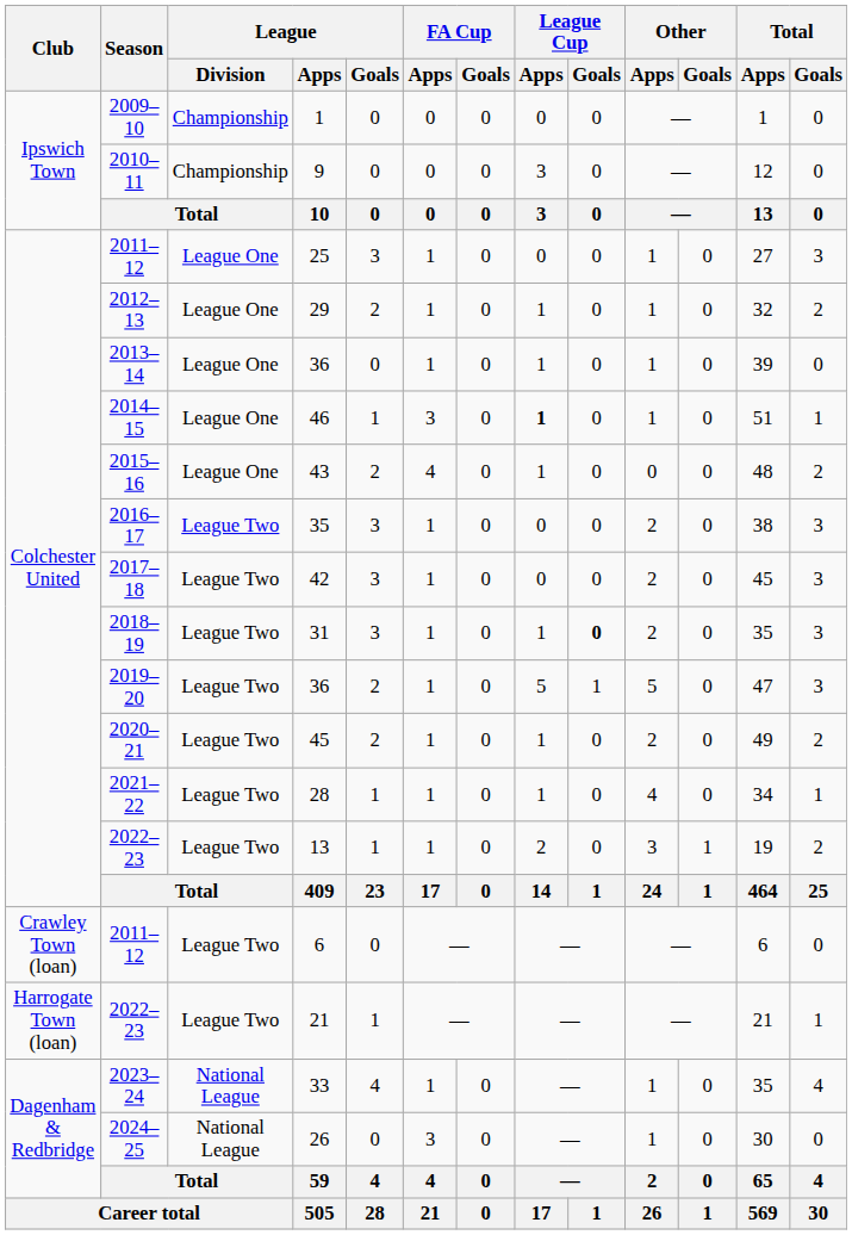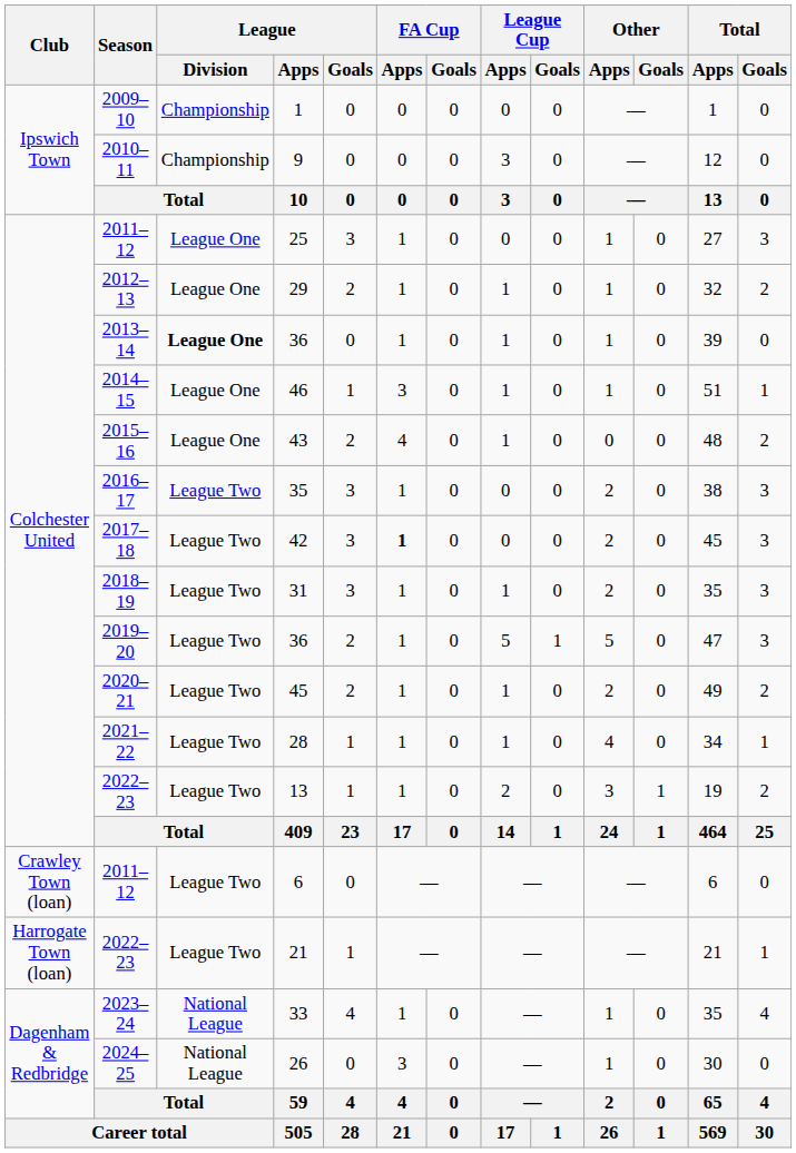2013–14 / 36 | League / Division: normal -> bold
46 | League Cup / Apps: bold -> normal
42 | FA Cup / Apps: normal -> bold
31 | League Cup / Goals: bold -> normal
